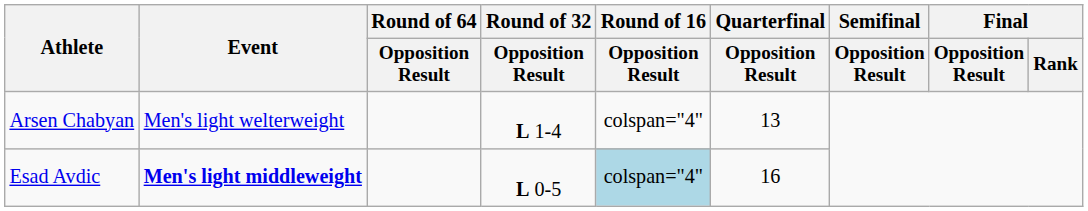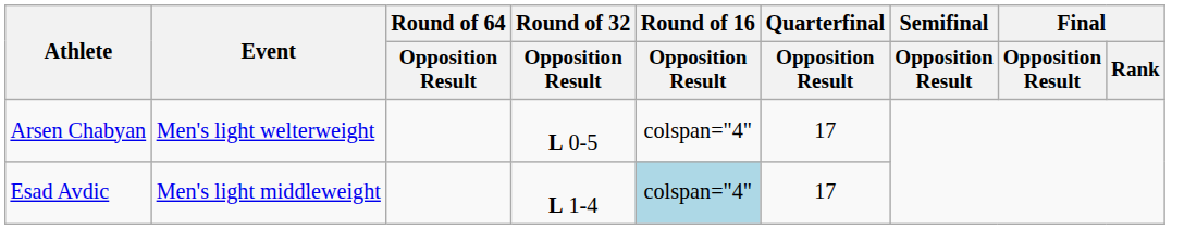Arsen Chabyan | Round of 32 / Opposition Result: L 1-4 -> L 0-5
Arsen Chabyan | Quarterfinal / Opposition Result: 13 -> 17
Esad Avdic | Event: bold -> normal
Esad Avdic | Round of 32 / Opposition Result: L 0-5 -> L 1-4
Esad Avdic | Quarterfinal / Opposition Result: 16 -> 17
